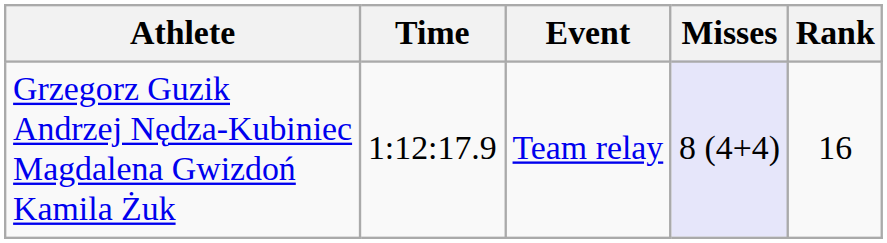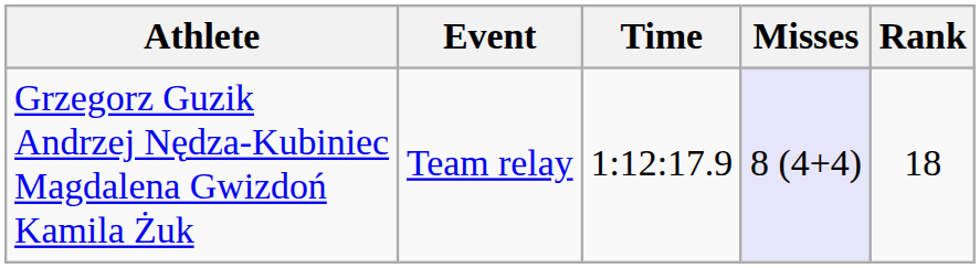columns swapped: Event <-> Time
row 2 | Rank: 16 -> 18
